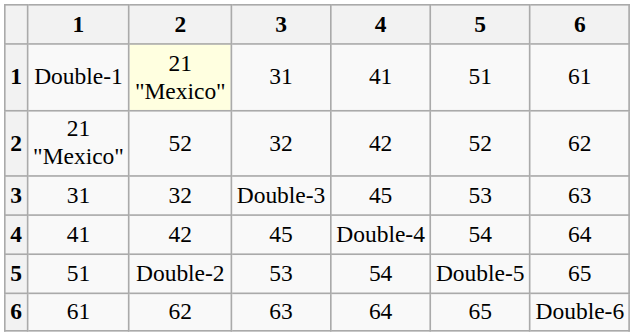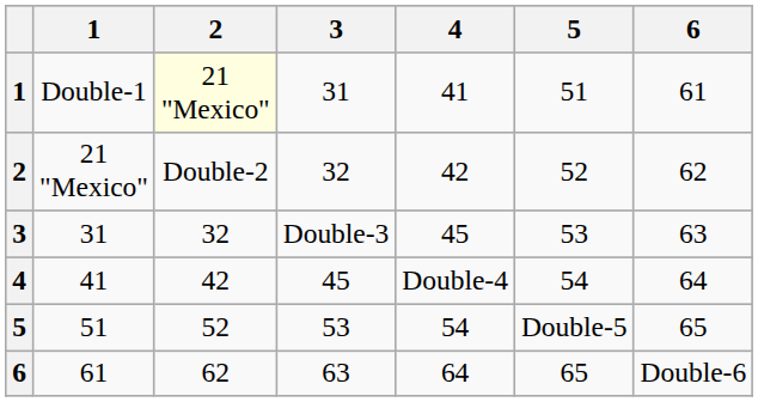row 3 | 2: 52 -> Double-2
row 6 | 2: Double-2 -> 52
